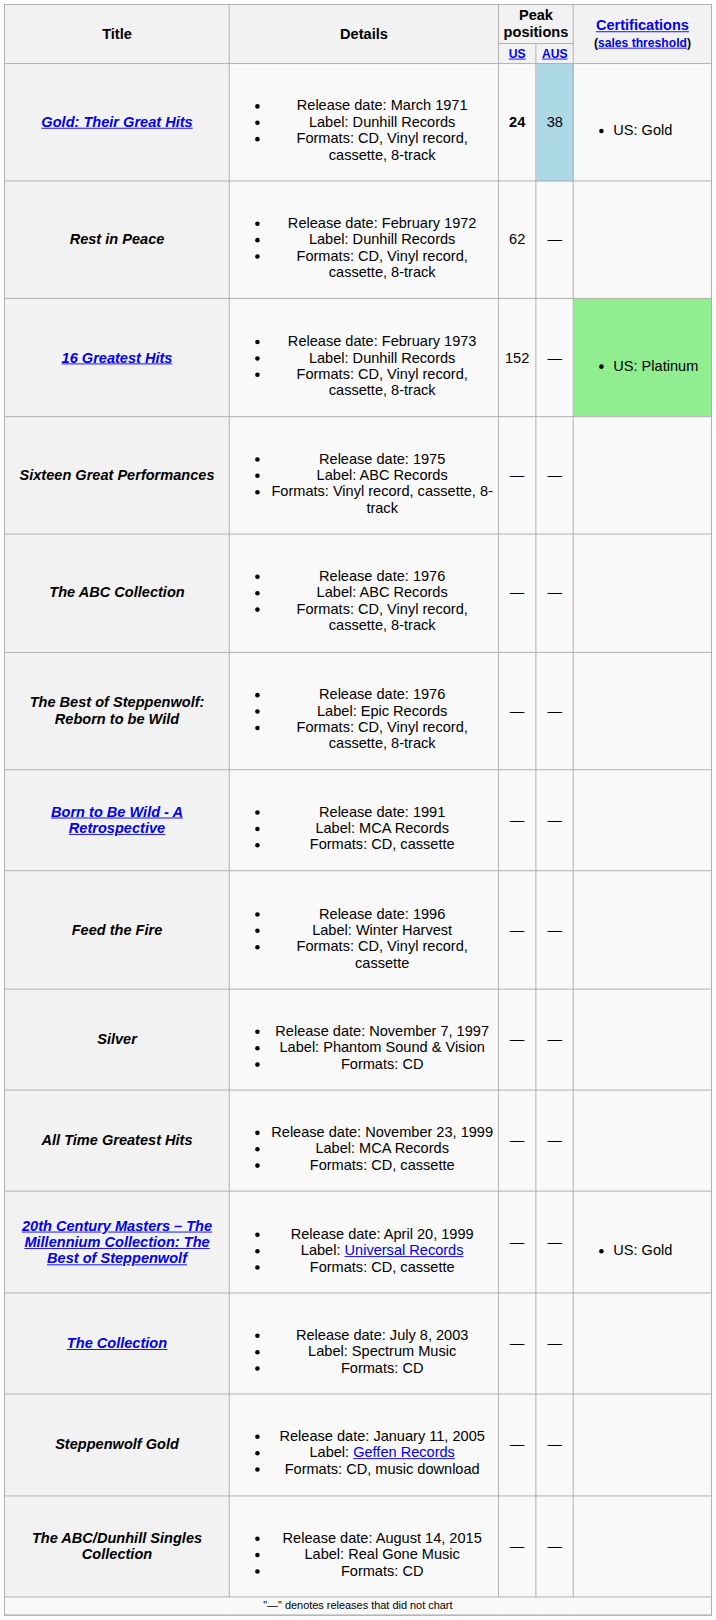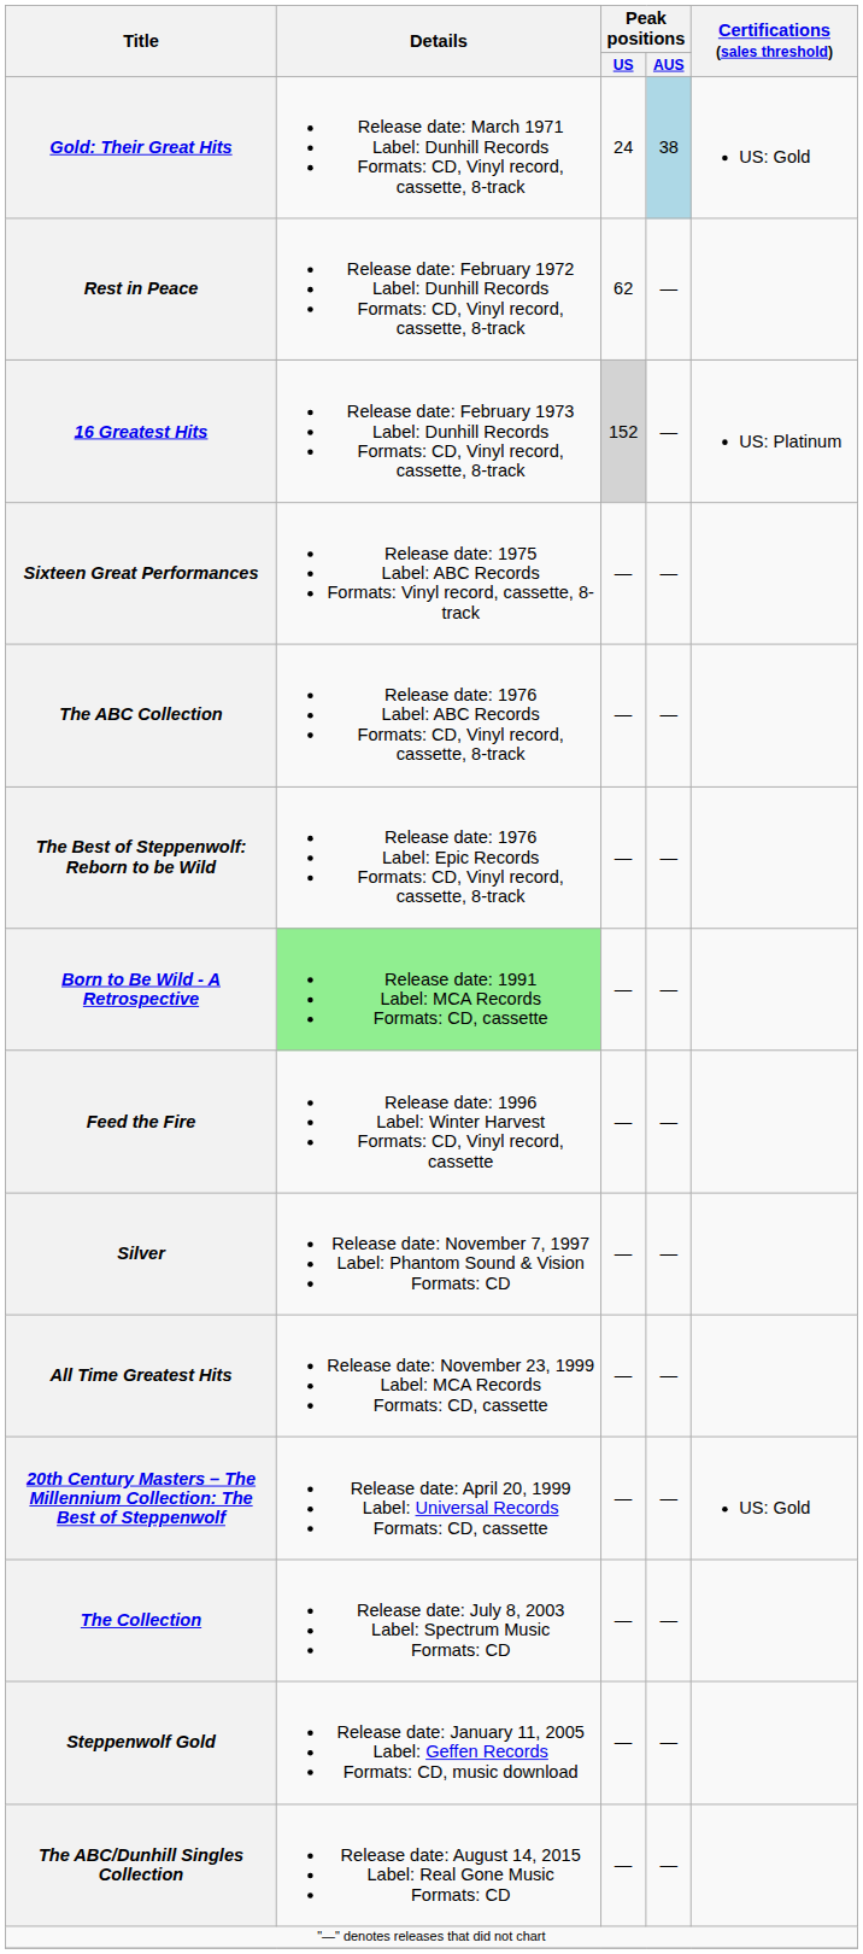Gold: Their Great Hits | Peak positions / US: bold -> normal
16 Greatest Hits | Peak positions / US: no background -> lightgrey background
16 Greatest Hits | Certifications (sales threshold): lightgreen background -> no background
Born to Be Wild - A Retrospective | Details: no background -> lightgreen background
